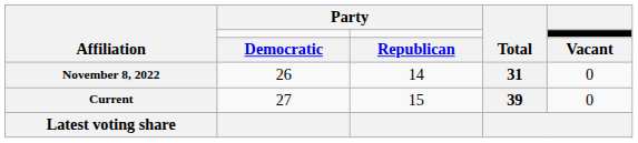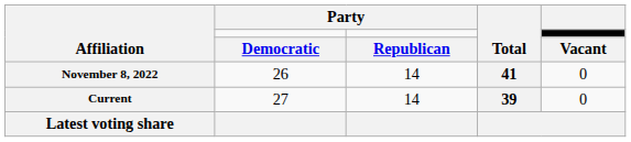November 8, 2022 | Total: 31 -> 41
Current | column 3: 15 -> 14
